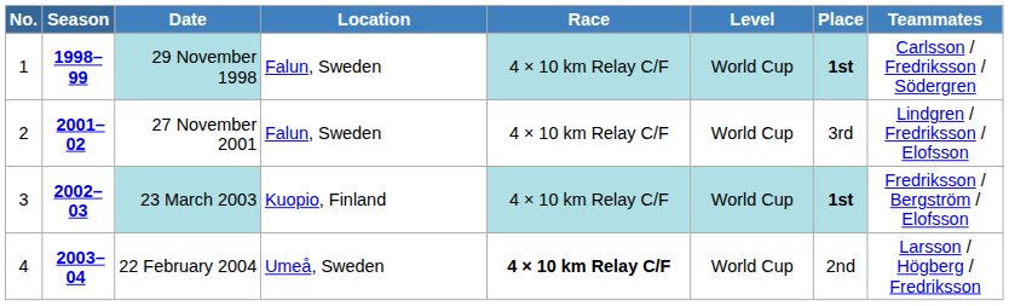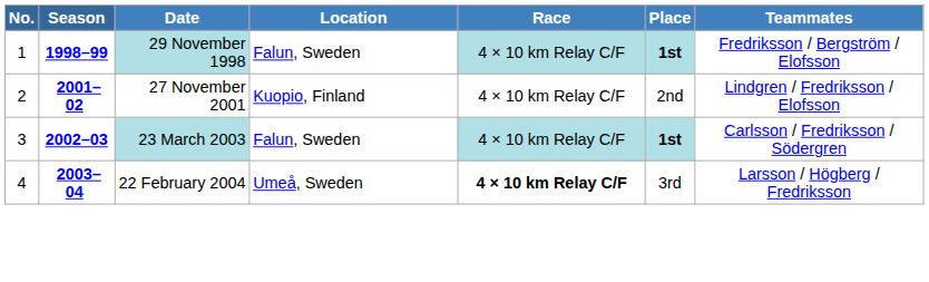- column: Level | World Cup | World Cup | World Cup | World Cup
29 November 1998 | Teammates: Carlsson / Fredriksson / Södergren -> Fredriksson / Bergström / Elofsson
27 November 2001 | Location: Falun, Sweden -> Kuopio, Finland
27 November 2001 | Place: 3rd -> 2nd
23 March 2003 | Location: Kuopio, Finland -> Falun, Sweden
23 March 2003 | Teammates: Fredriksson / Bergström / Elofsson -> Carlsson / Fredriksson / Södergren
22 February 2004 | Place: 2nd -> 3rd
